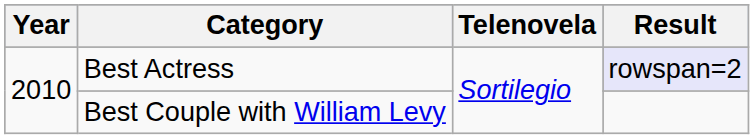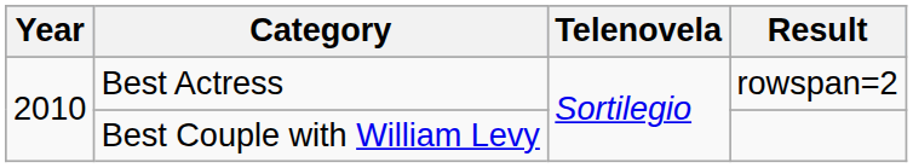Best Actress | Result: lavender background -> no background
